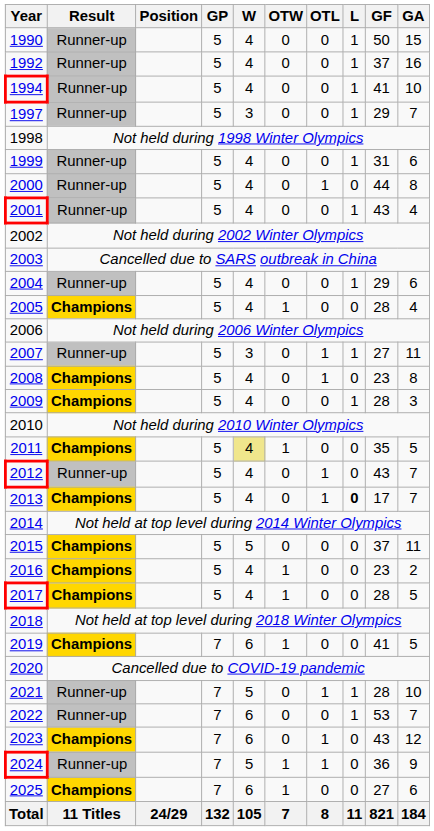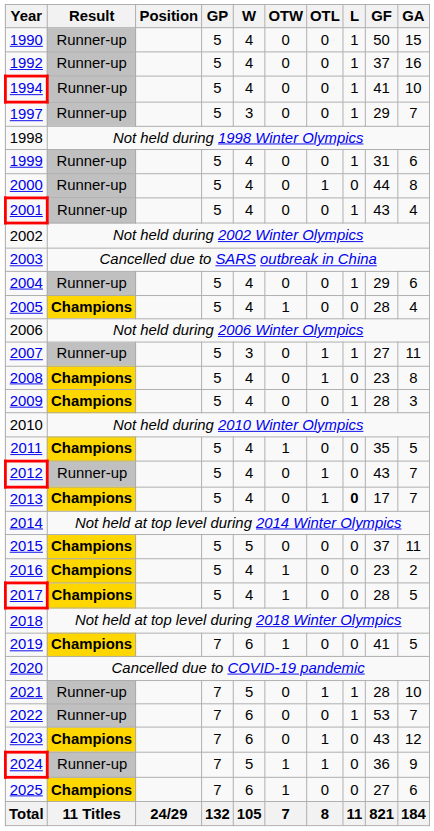2011 | W: khaki background -> no background
